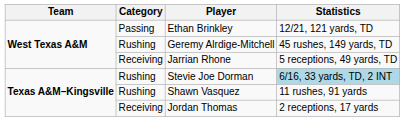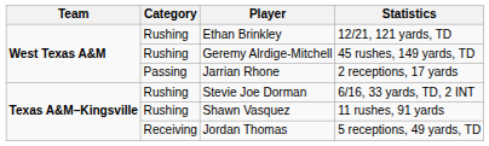Ethan Brinkley | Category: Passing -> Rushing
Jarrian Rhone | Category: Receiving -> Passing
Jarrian Rhone | Statistics: 5 receptions, 49 yards, TD -> 2 receptions, 17 yards
Stevie Joe Dorman | Statistics: lightblue background -> no background
Jordan Thomas | Statistics: 2 receptions, 17 yards -> 5 receptions, 49 yards, TD
